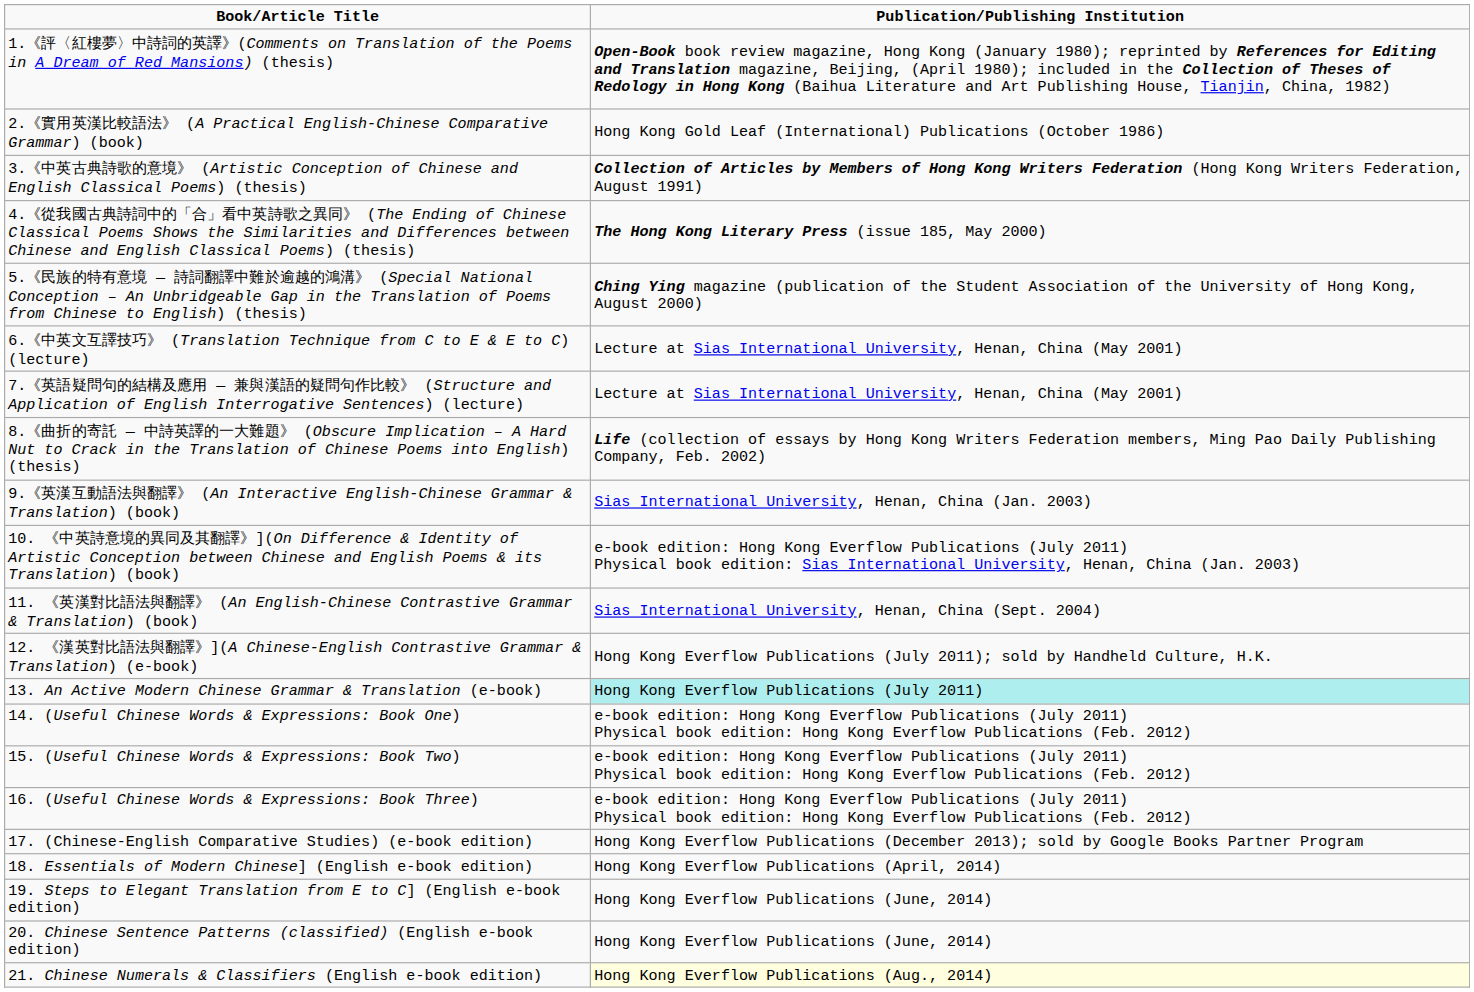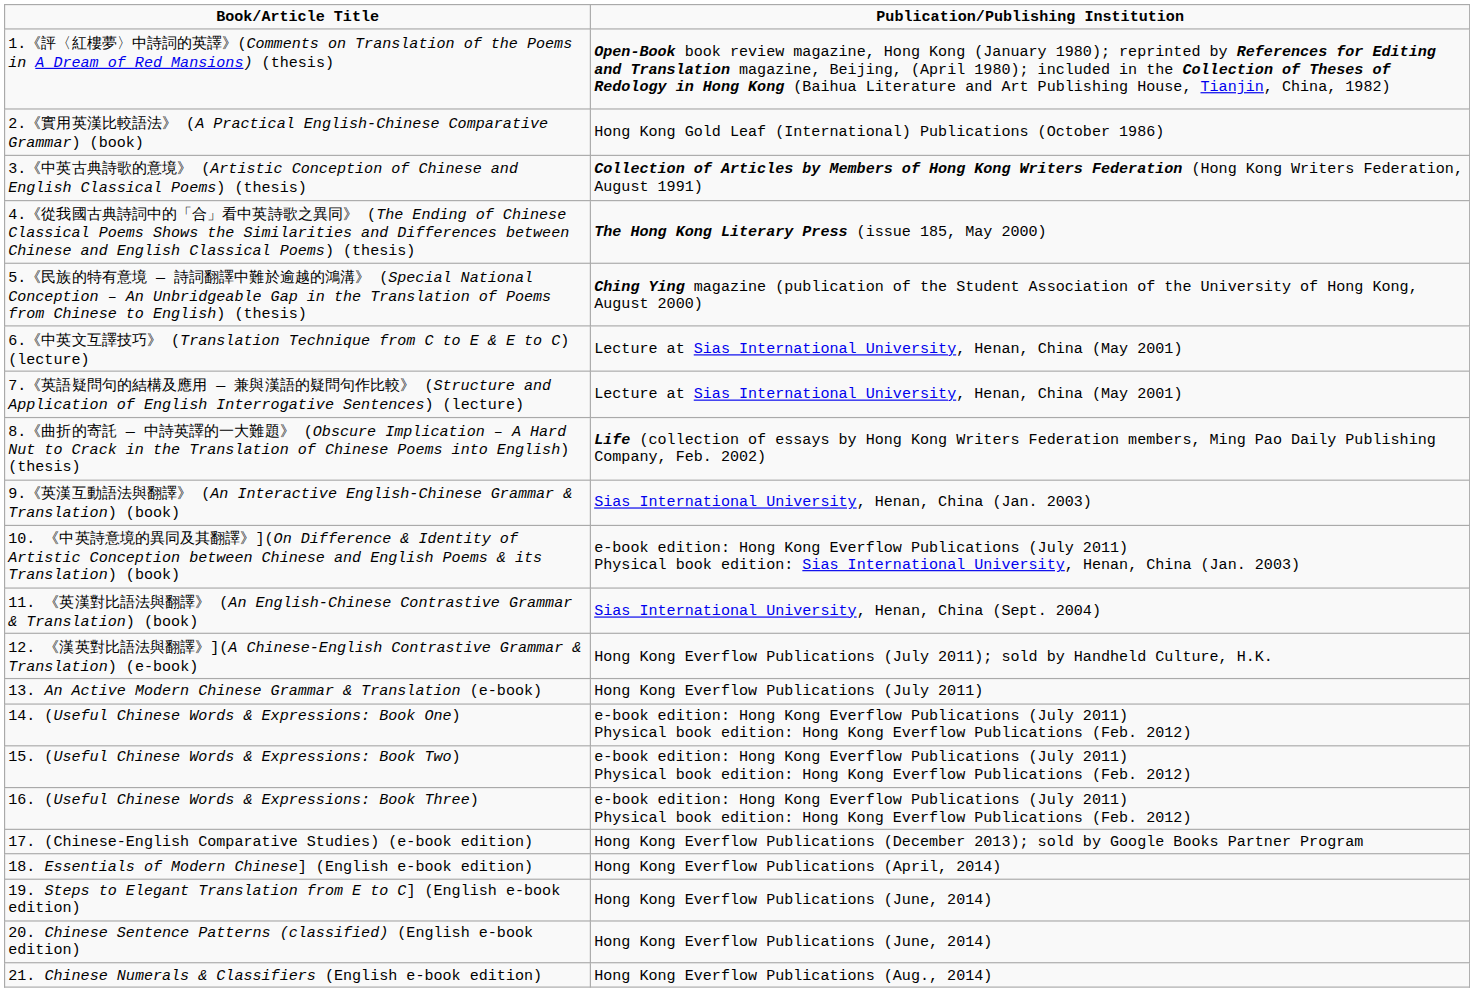13. An Active Modern Chinese Grammar & Translation (e-book) | Publication/Publishing Institution: paleturquoise background -> no background
21. Chinese Numerals & Classifiers (English e-book edition) | Publication/Publishing Institution: lightyellow background -> no background
